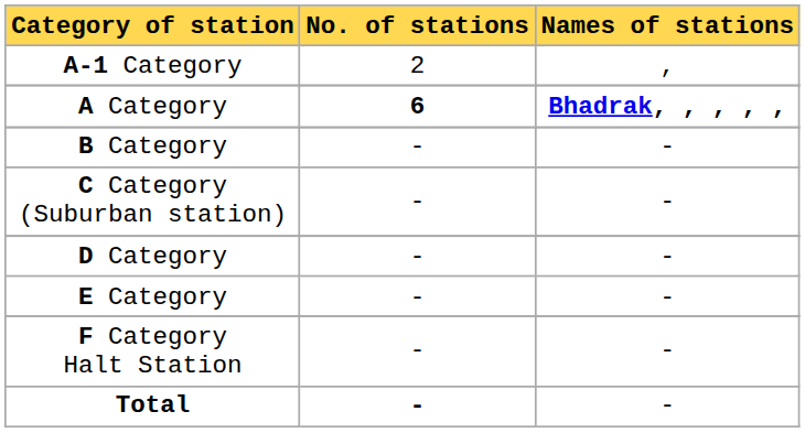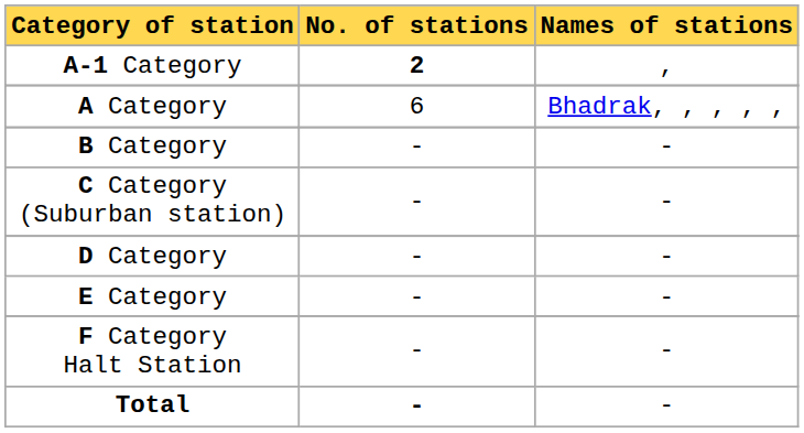A-1 Category | No. of stations: normal -> bold
A Category | No. of stations: bold -> normal
A Category | Names of stations: bold -> normal
